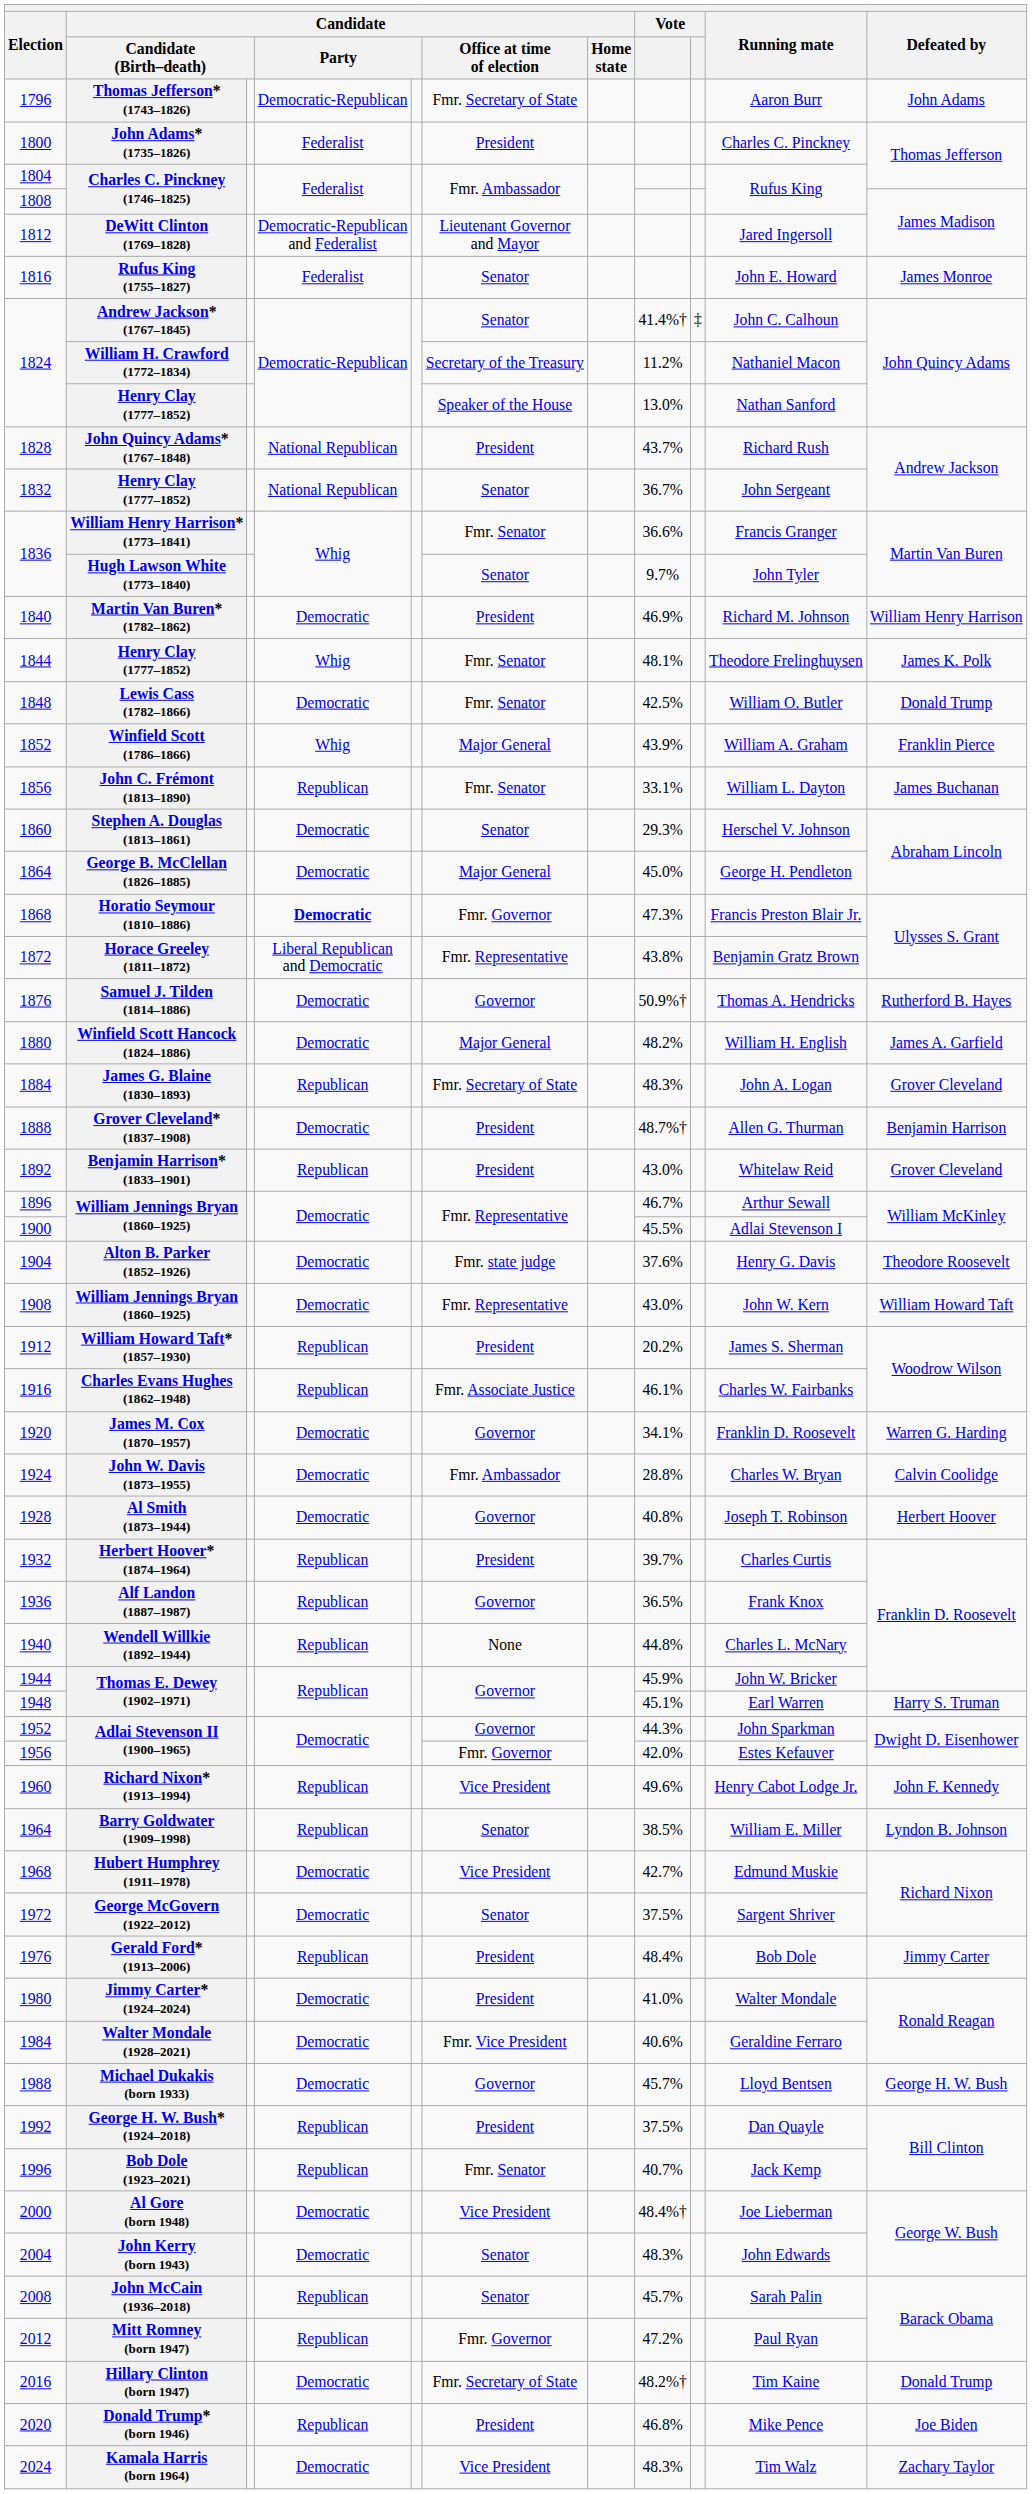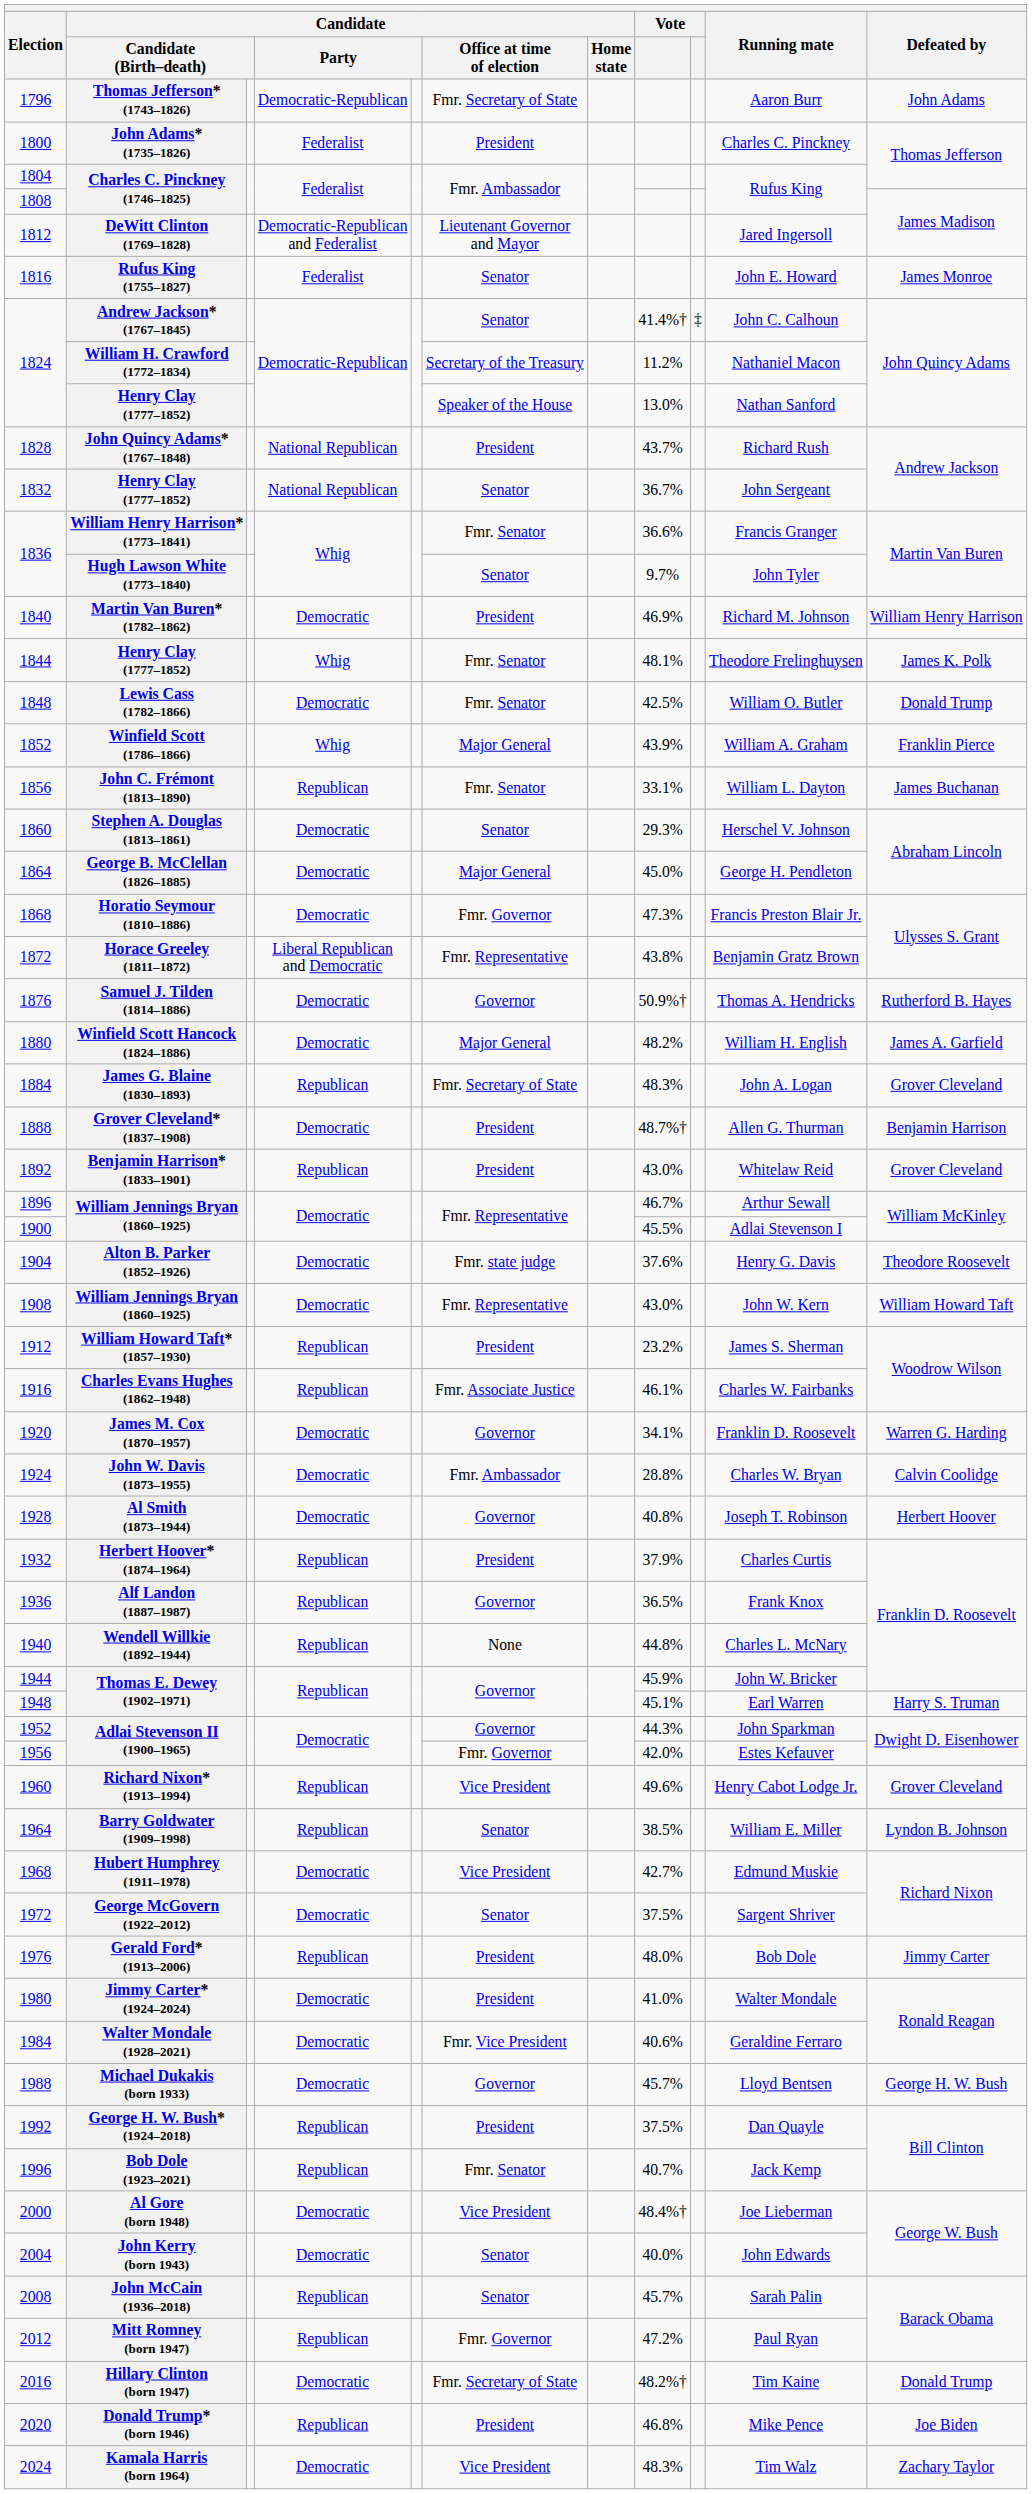1868 | column 4: bold -> normal
1912 | column 8: 20.2% -> 23.2%
1932 | column 8: 39.7% -> 37.9%
1960 | Defeated by: John F. Kennedy -> Grover Cleveland
1976 | column 8: 48.4% -> 48.0%
2004 | column 8: 48.3% -> 40.0%
